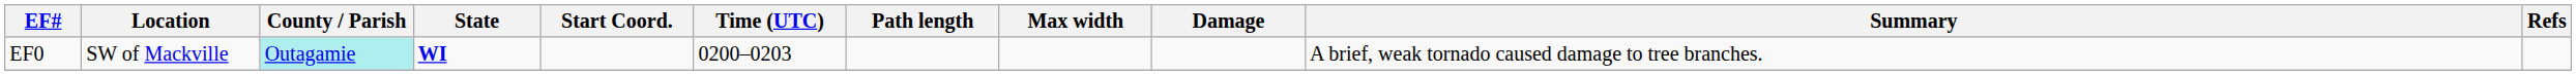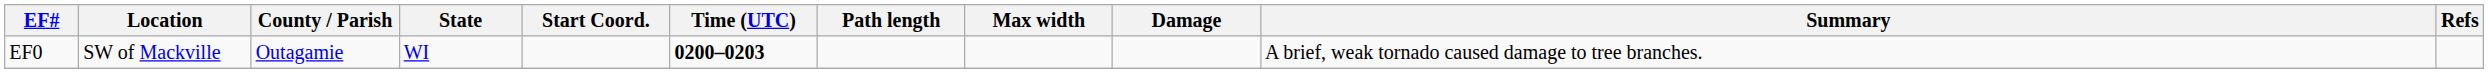EF0 | County / Parish: paleturquoise background -> no background
EF0 | State: bold -> normal
EF0 | Time (UTC): normal -> bold
